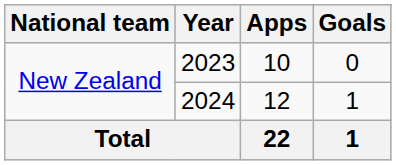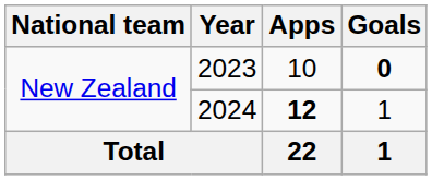2023 | Goals: normal -> bold
2024 | Apps: normal -> bold
